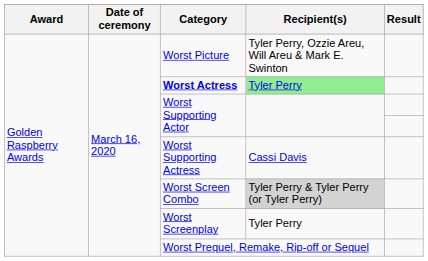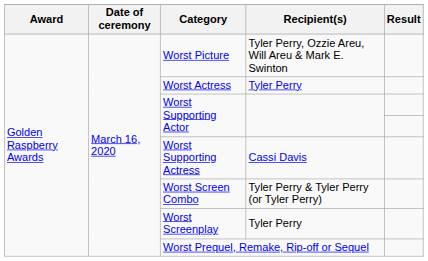Worst Actress | Category: bold -> normal
Worst Actress | Recipient(s): lightgreen background -> no background
Worst Screen Combo | Recipient(s): lightgrey background -> no background
